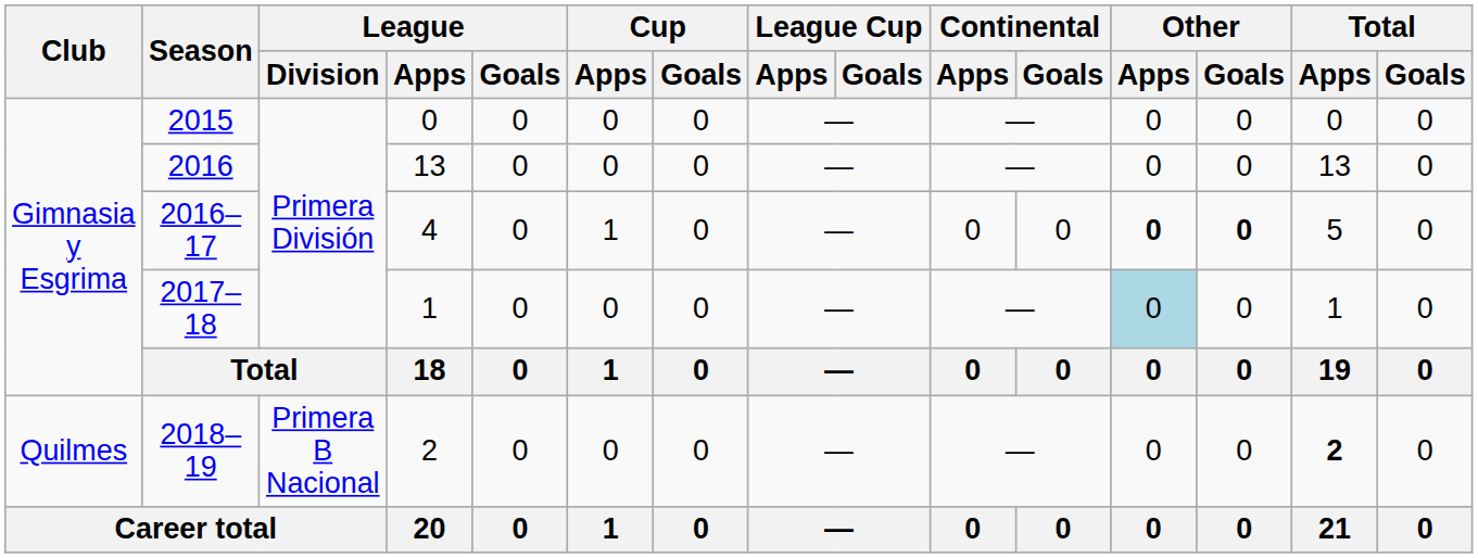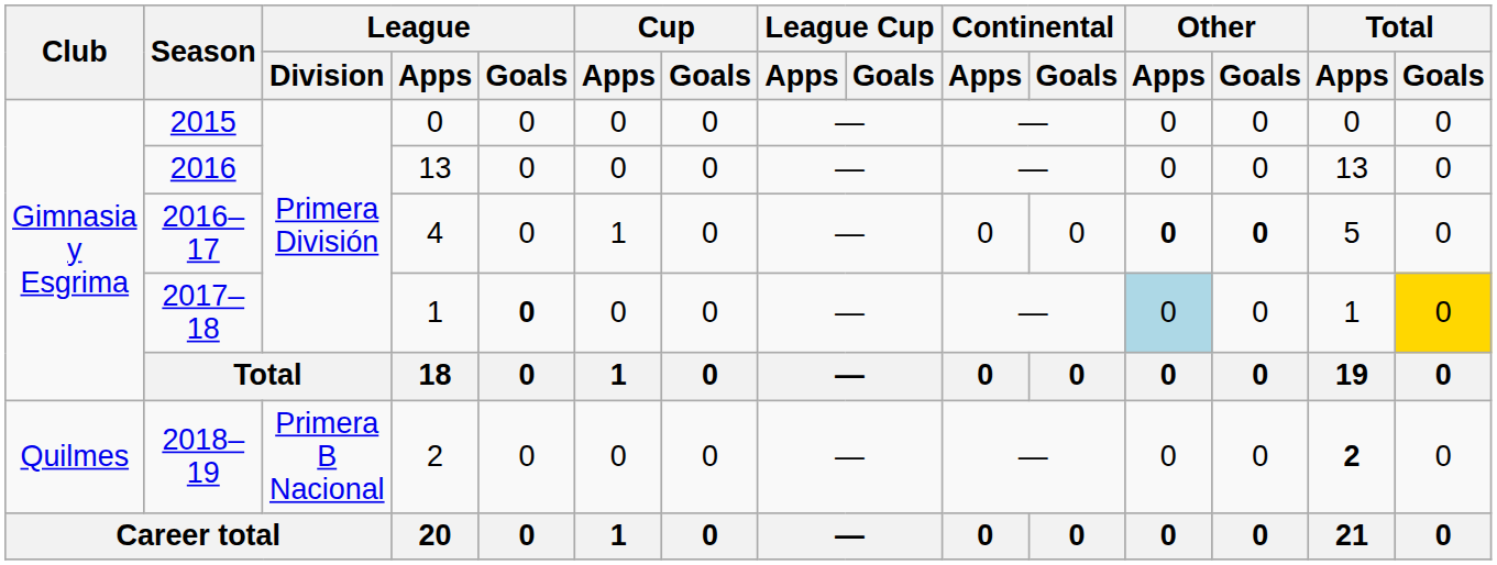2017–18 | League / Goals: normal -> bold
2017–18 | Total / Goals: no background -> gold background
